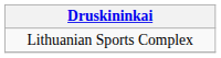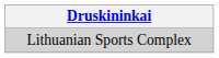row 2 | column 1: no background -> lightgrey background
